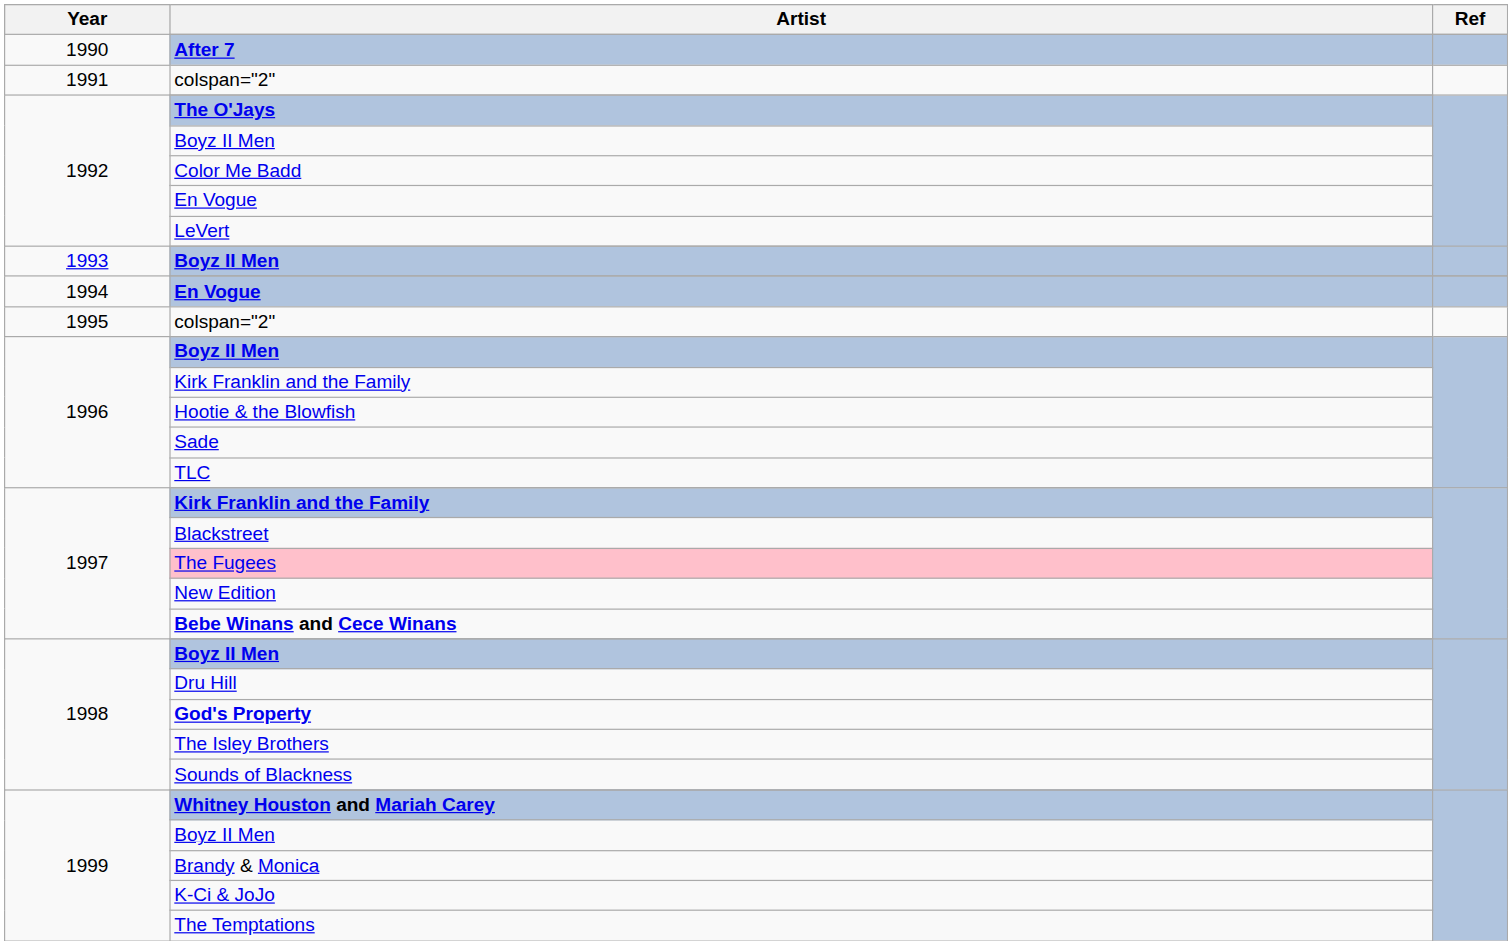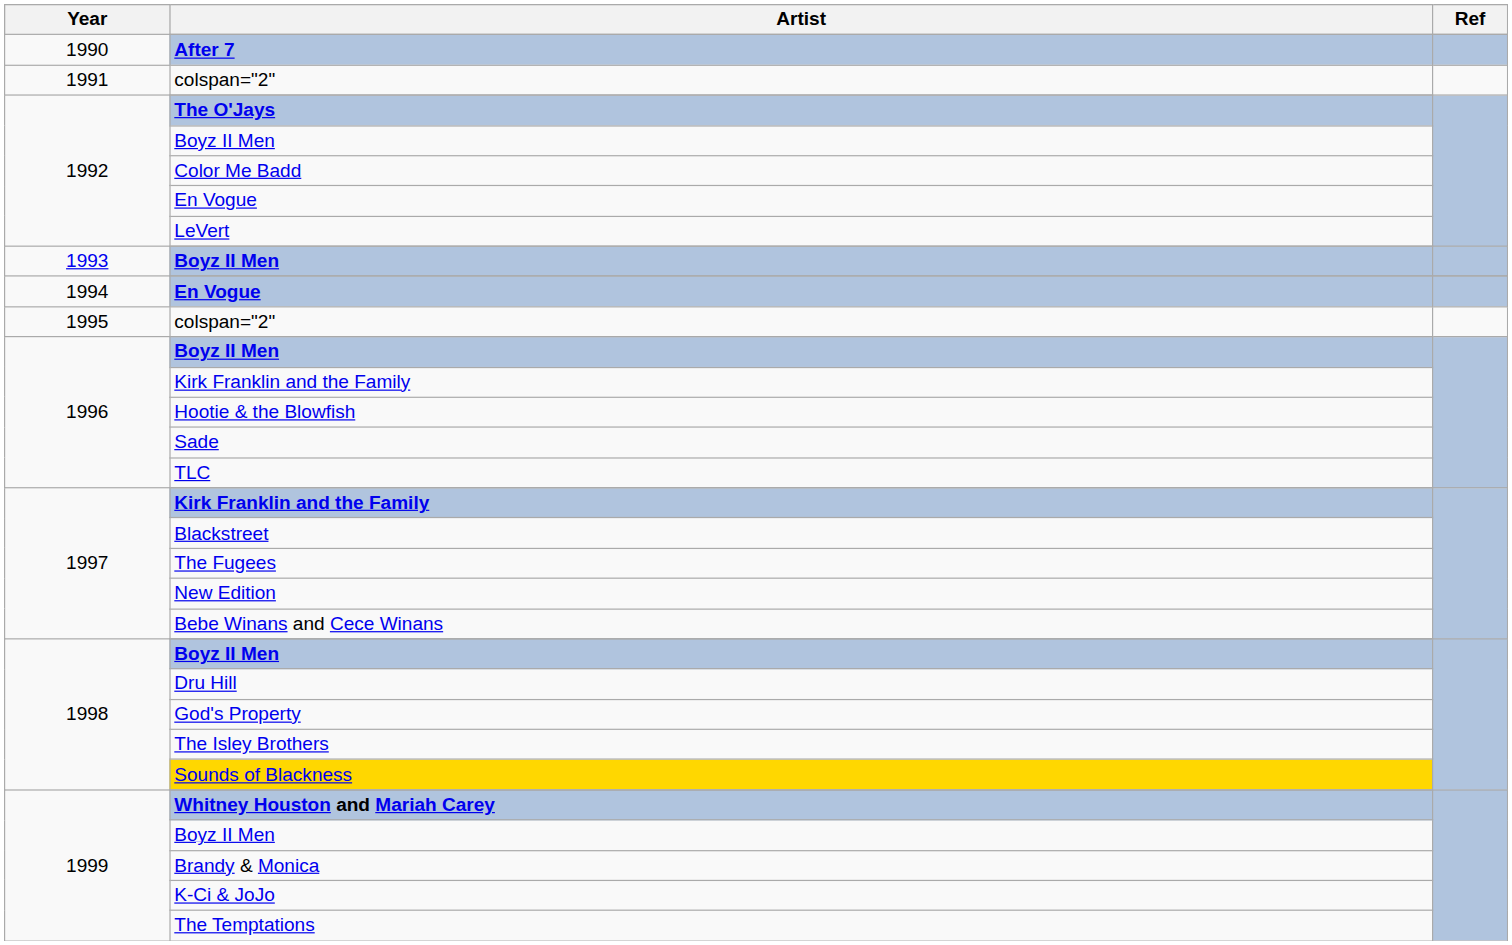The Fugees | Artist: pink background -> no background
Bebe Winans and Cece Winans | Artist: bold -> normal
God's Property | Artist: bold -> normal
Sounds of Blackness | Artist: no background -> gold background
